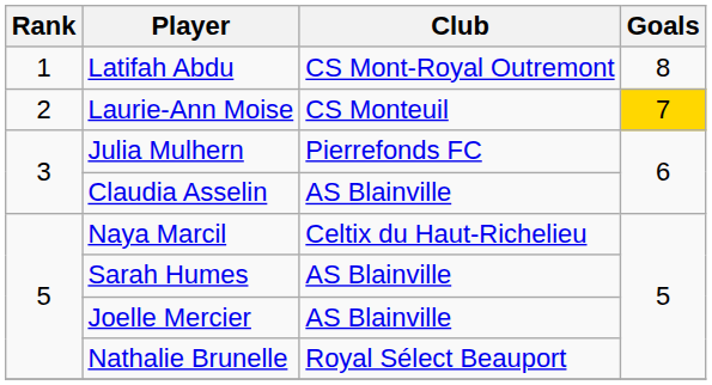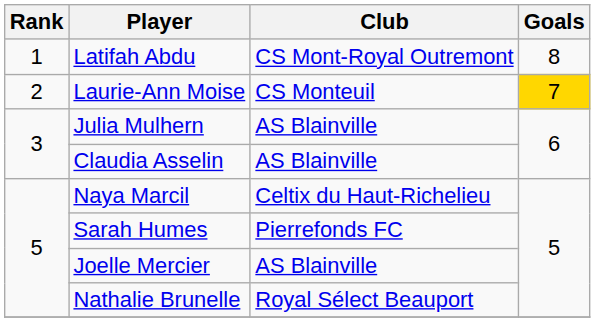Julia Mulhern | Club: Pierrefonds FC -> AS Blainville
Sarah Humes | Club: AS Blainville -> Pierrefonds FC
